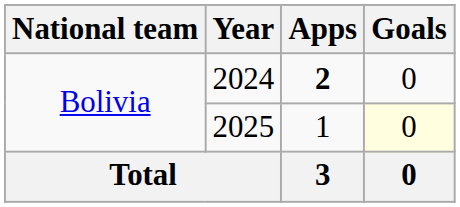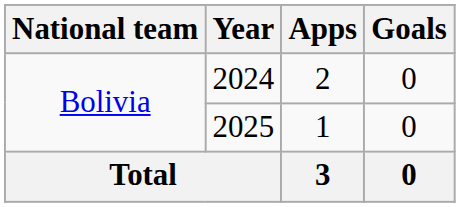2024 | Apps: bold -> normal
2025 | Goals: lightyellow background -> no background
